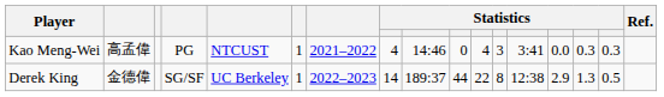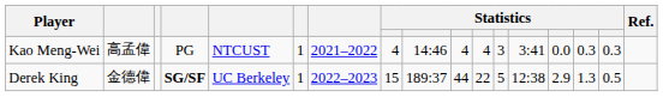Kao Meng-Wei | column 10: 0 -> 4
Derek King | column 4: normal -> bold
Derek King | column 8: 14 -> 15
Derek King | column 12: 8 -> 5
